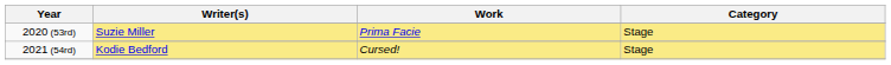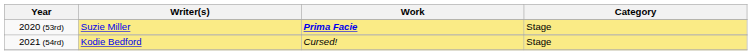Suzie Miller | Work: normal -> bold
